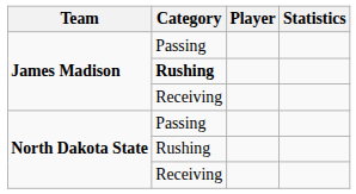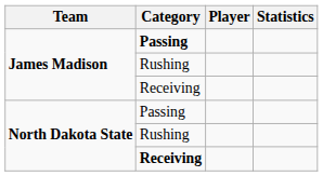James Madison / Passing | Category: normal -> bold
James Madison / Rushing | Category: bold -> normal
North Dakota State / Receiving | Category: normal -> bold
